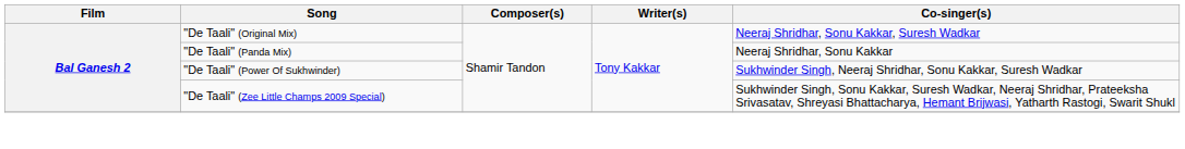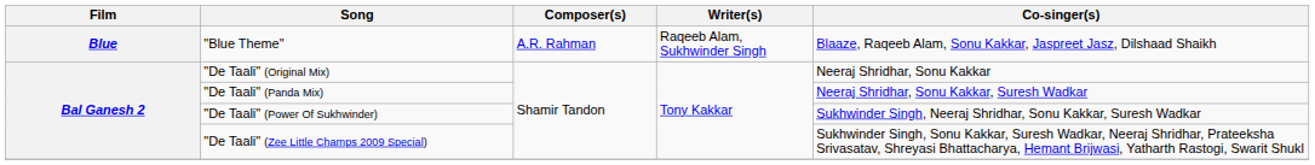+ row: Blue | "Blue Theme" | A.R. Rahman | Raqeeb Alam, Sukhwinder Singh | Blaaze, Raqeeb Alam, Sonu Kakkar, Jaspreet Jasz, Dilshaad Shaikh
"De Taali" (Original Mix) | Co-singer(s): Neeraj Shridhar, Sonu Kakkar, Suresh Wadkar -> Neeraj Shridhar, Sonu Kakkar
"De Taali" (Panda Mix) | Co-singer(s): Neeraj Shridhar, Sonu Kakkar -> Neeraj Shridhar, Sonu Kakkar, Suresh Wadkar
